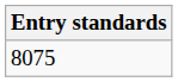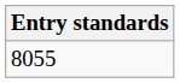row 2 | column 1: 8075 -> 8055
